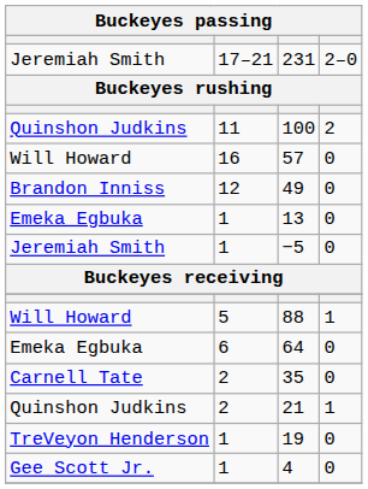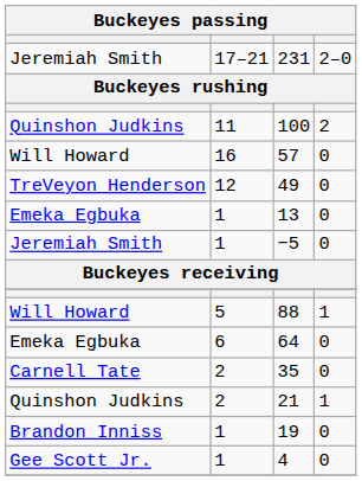49 | column 1: Brandon Inniss -> TreVeyon Henderson
19 | column 1: TreVeyon Henderson -> Brandon Inniss
